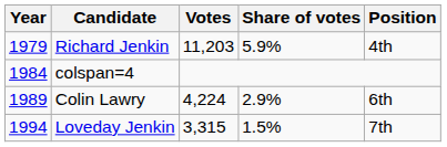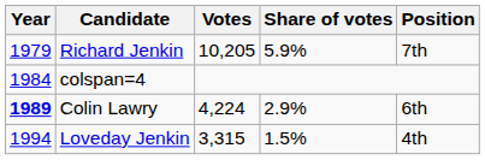Richard Jenkin | Votes: 11,203 -> 10,205
Richard Jenkin | Position: 4th -> 7th
Colin Lawry | Year: normal -> bold
Loveday Jenkin | Position: 7th -> 4th
